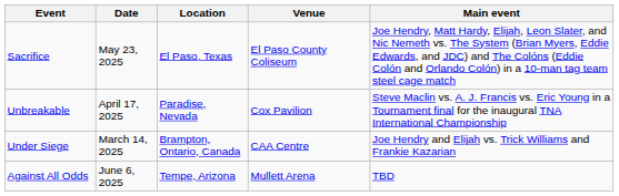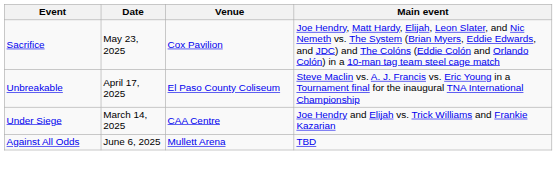- column: Location | El Paso, Texas | Paradise, Nevada | Brampton, Ontario, Canada | Tempe, Arizona
Sacrifice | Venue: El Paso County Coliseum -> Cox Pavilion
Unbreakable | Venue: Cox Pavilion -> El Paso County Coliseum
